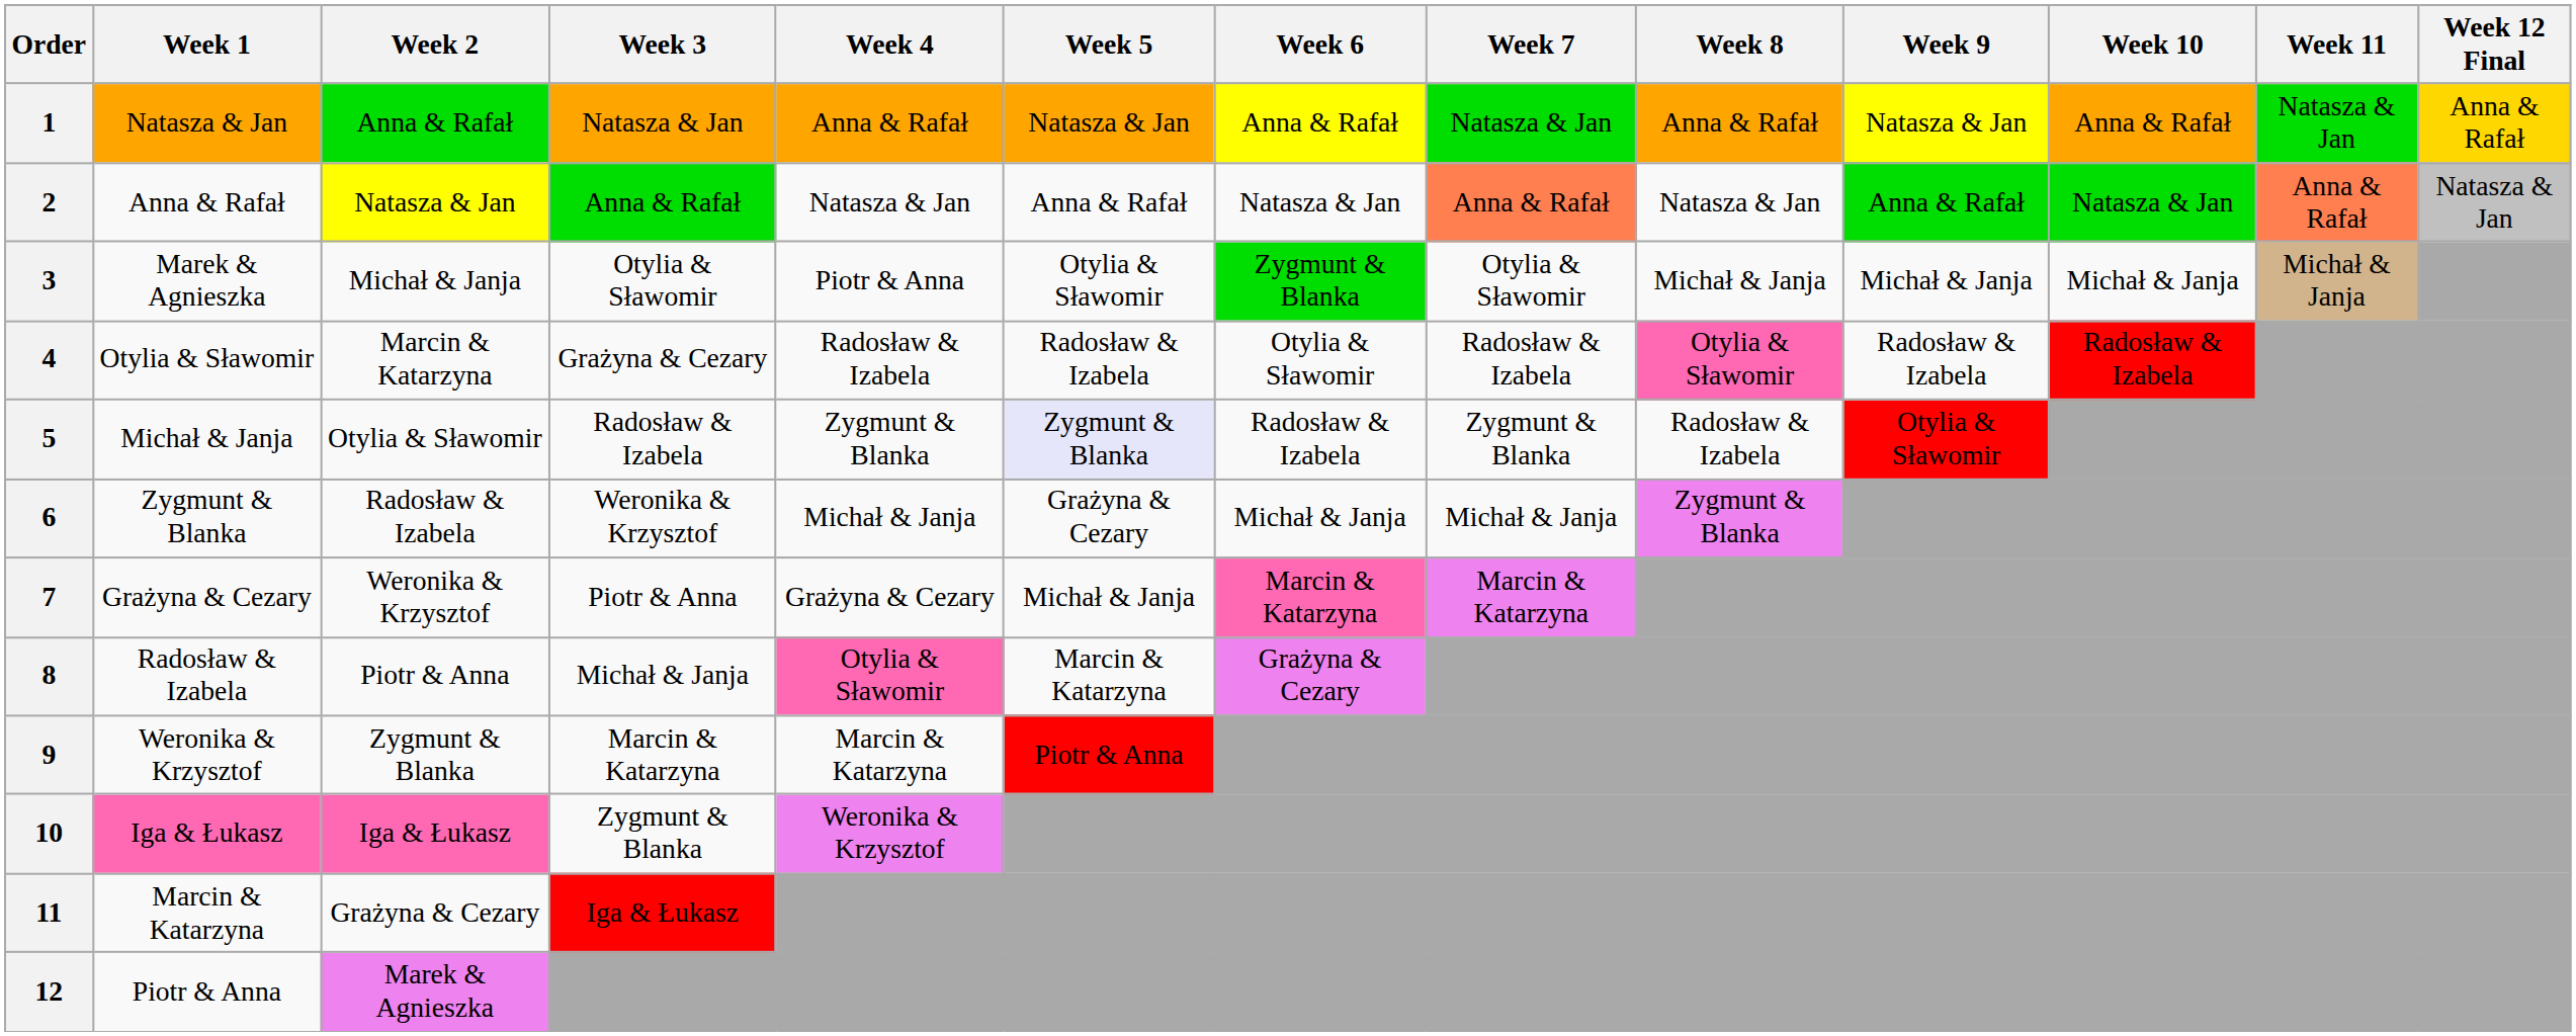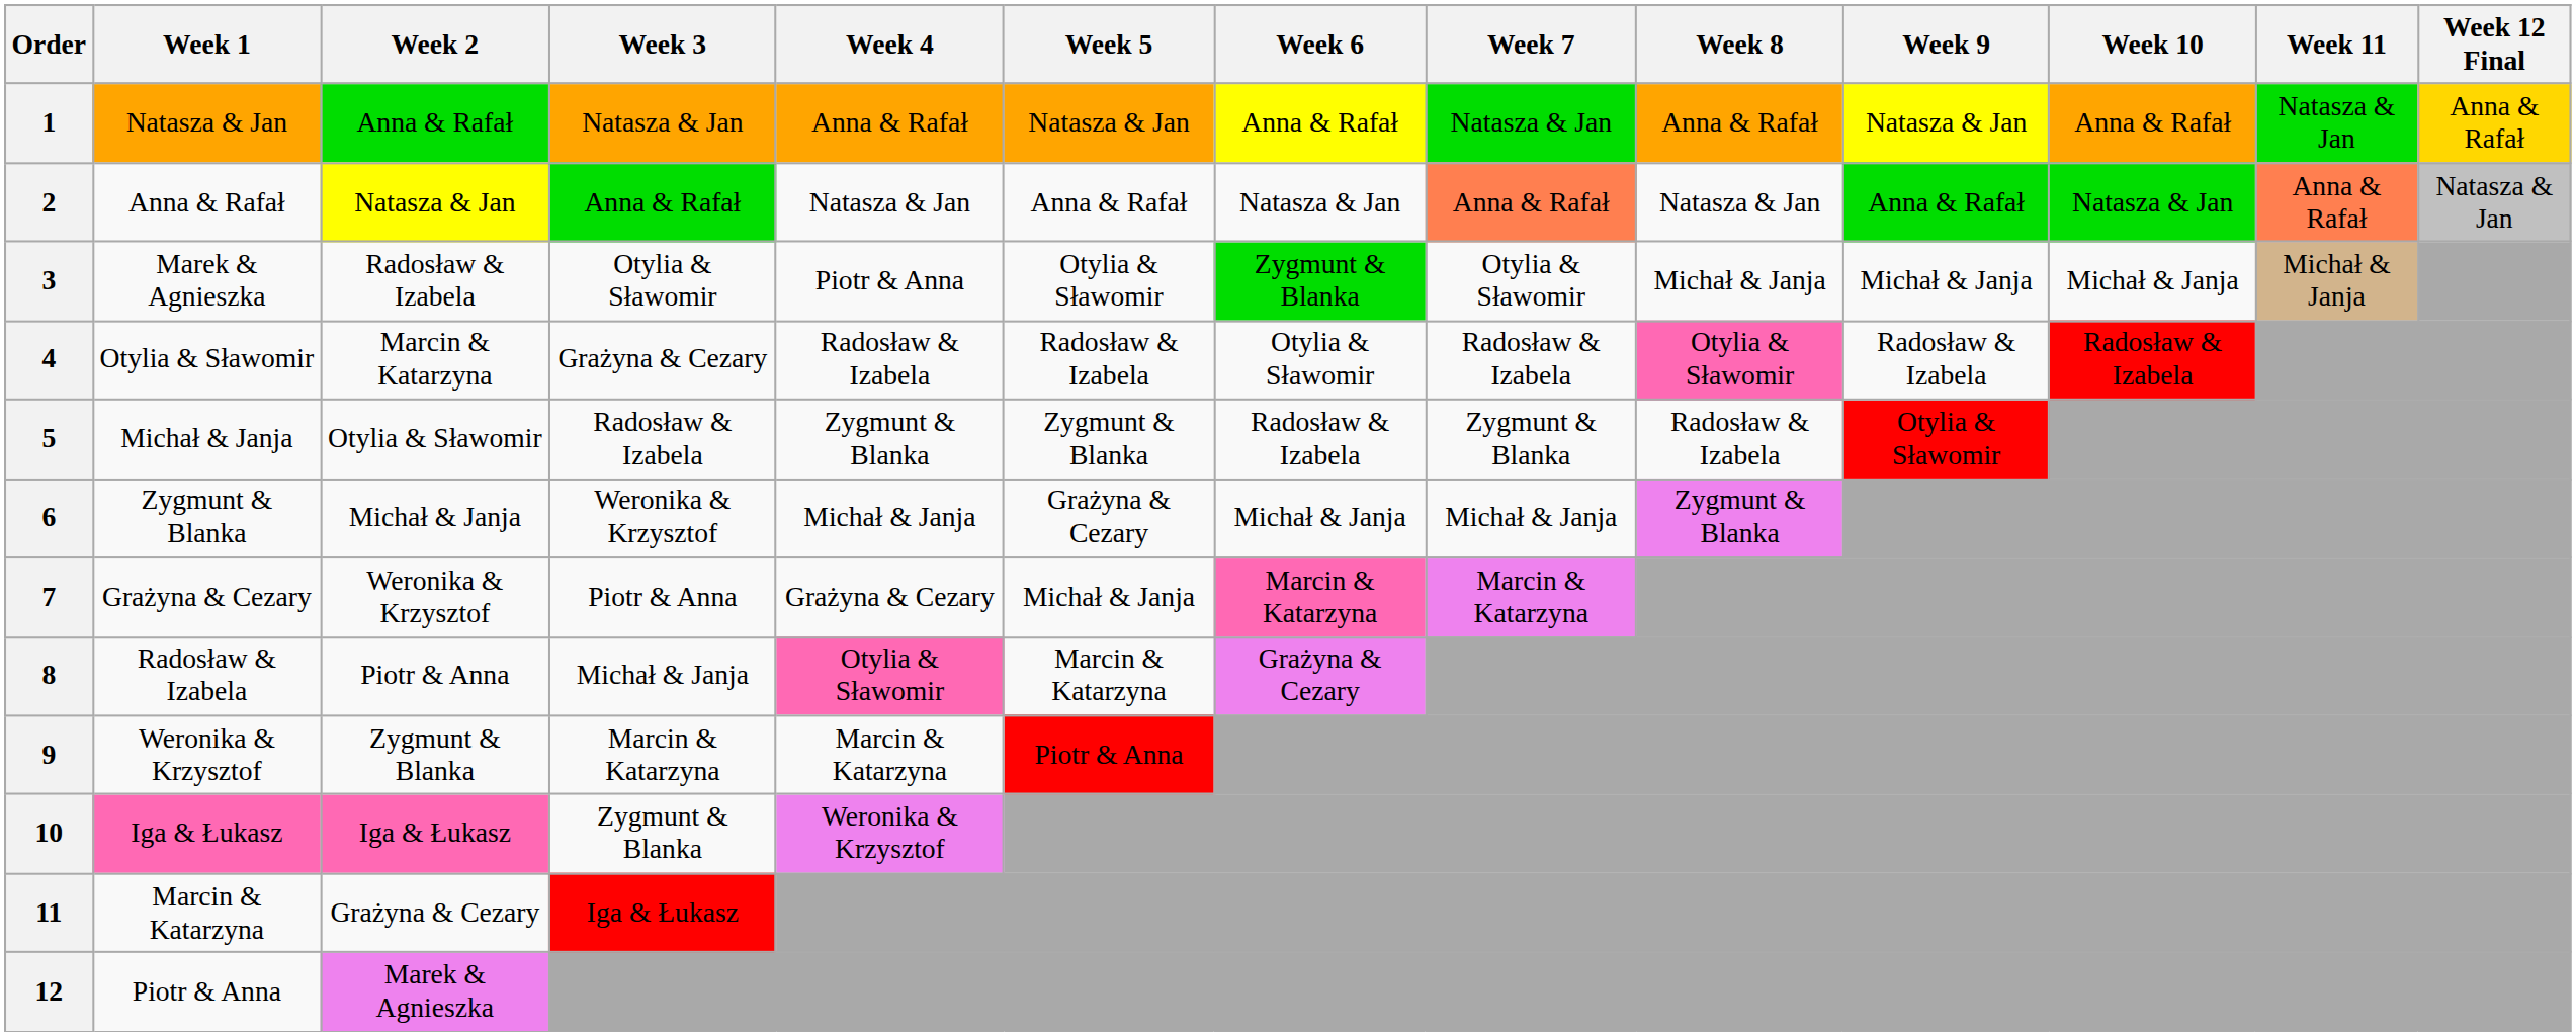3 | Week 2: Michał & Janja -> Radosław & Izabela
5 | Week 5: lavender background -> no background
6 | Week 2: Radosław & Izabela -> Michał & Janja
